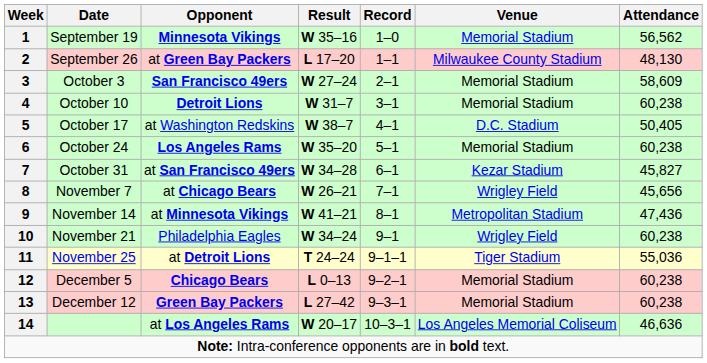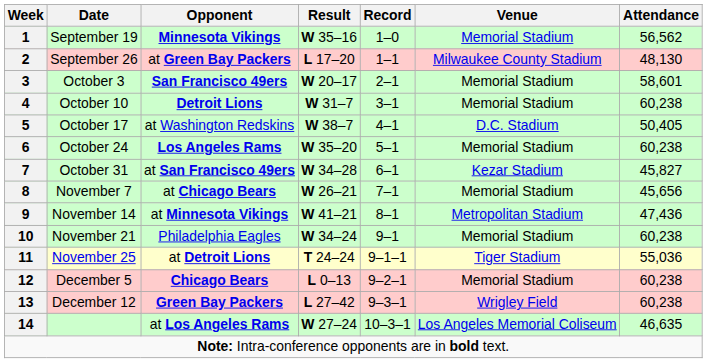3 | Result: W 27–24 -> W 20–17
3 | Attendance: 58,609 -> 58,601
8 | Venue: Wrigley Field -> Memorial Stadium
10 | Venue: Wrigley Field -> Memorial Stadium
13 | Venue: Memorial Stadium -> Wrigley Field
14 | Result: W 20–17 -> W 27–24
14 | Attendance: 46,636 -> 46,635
